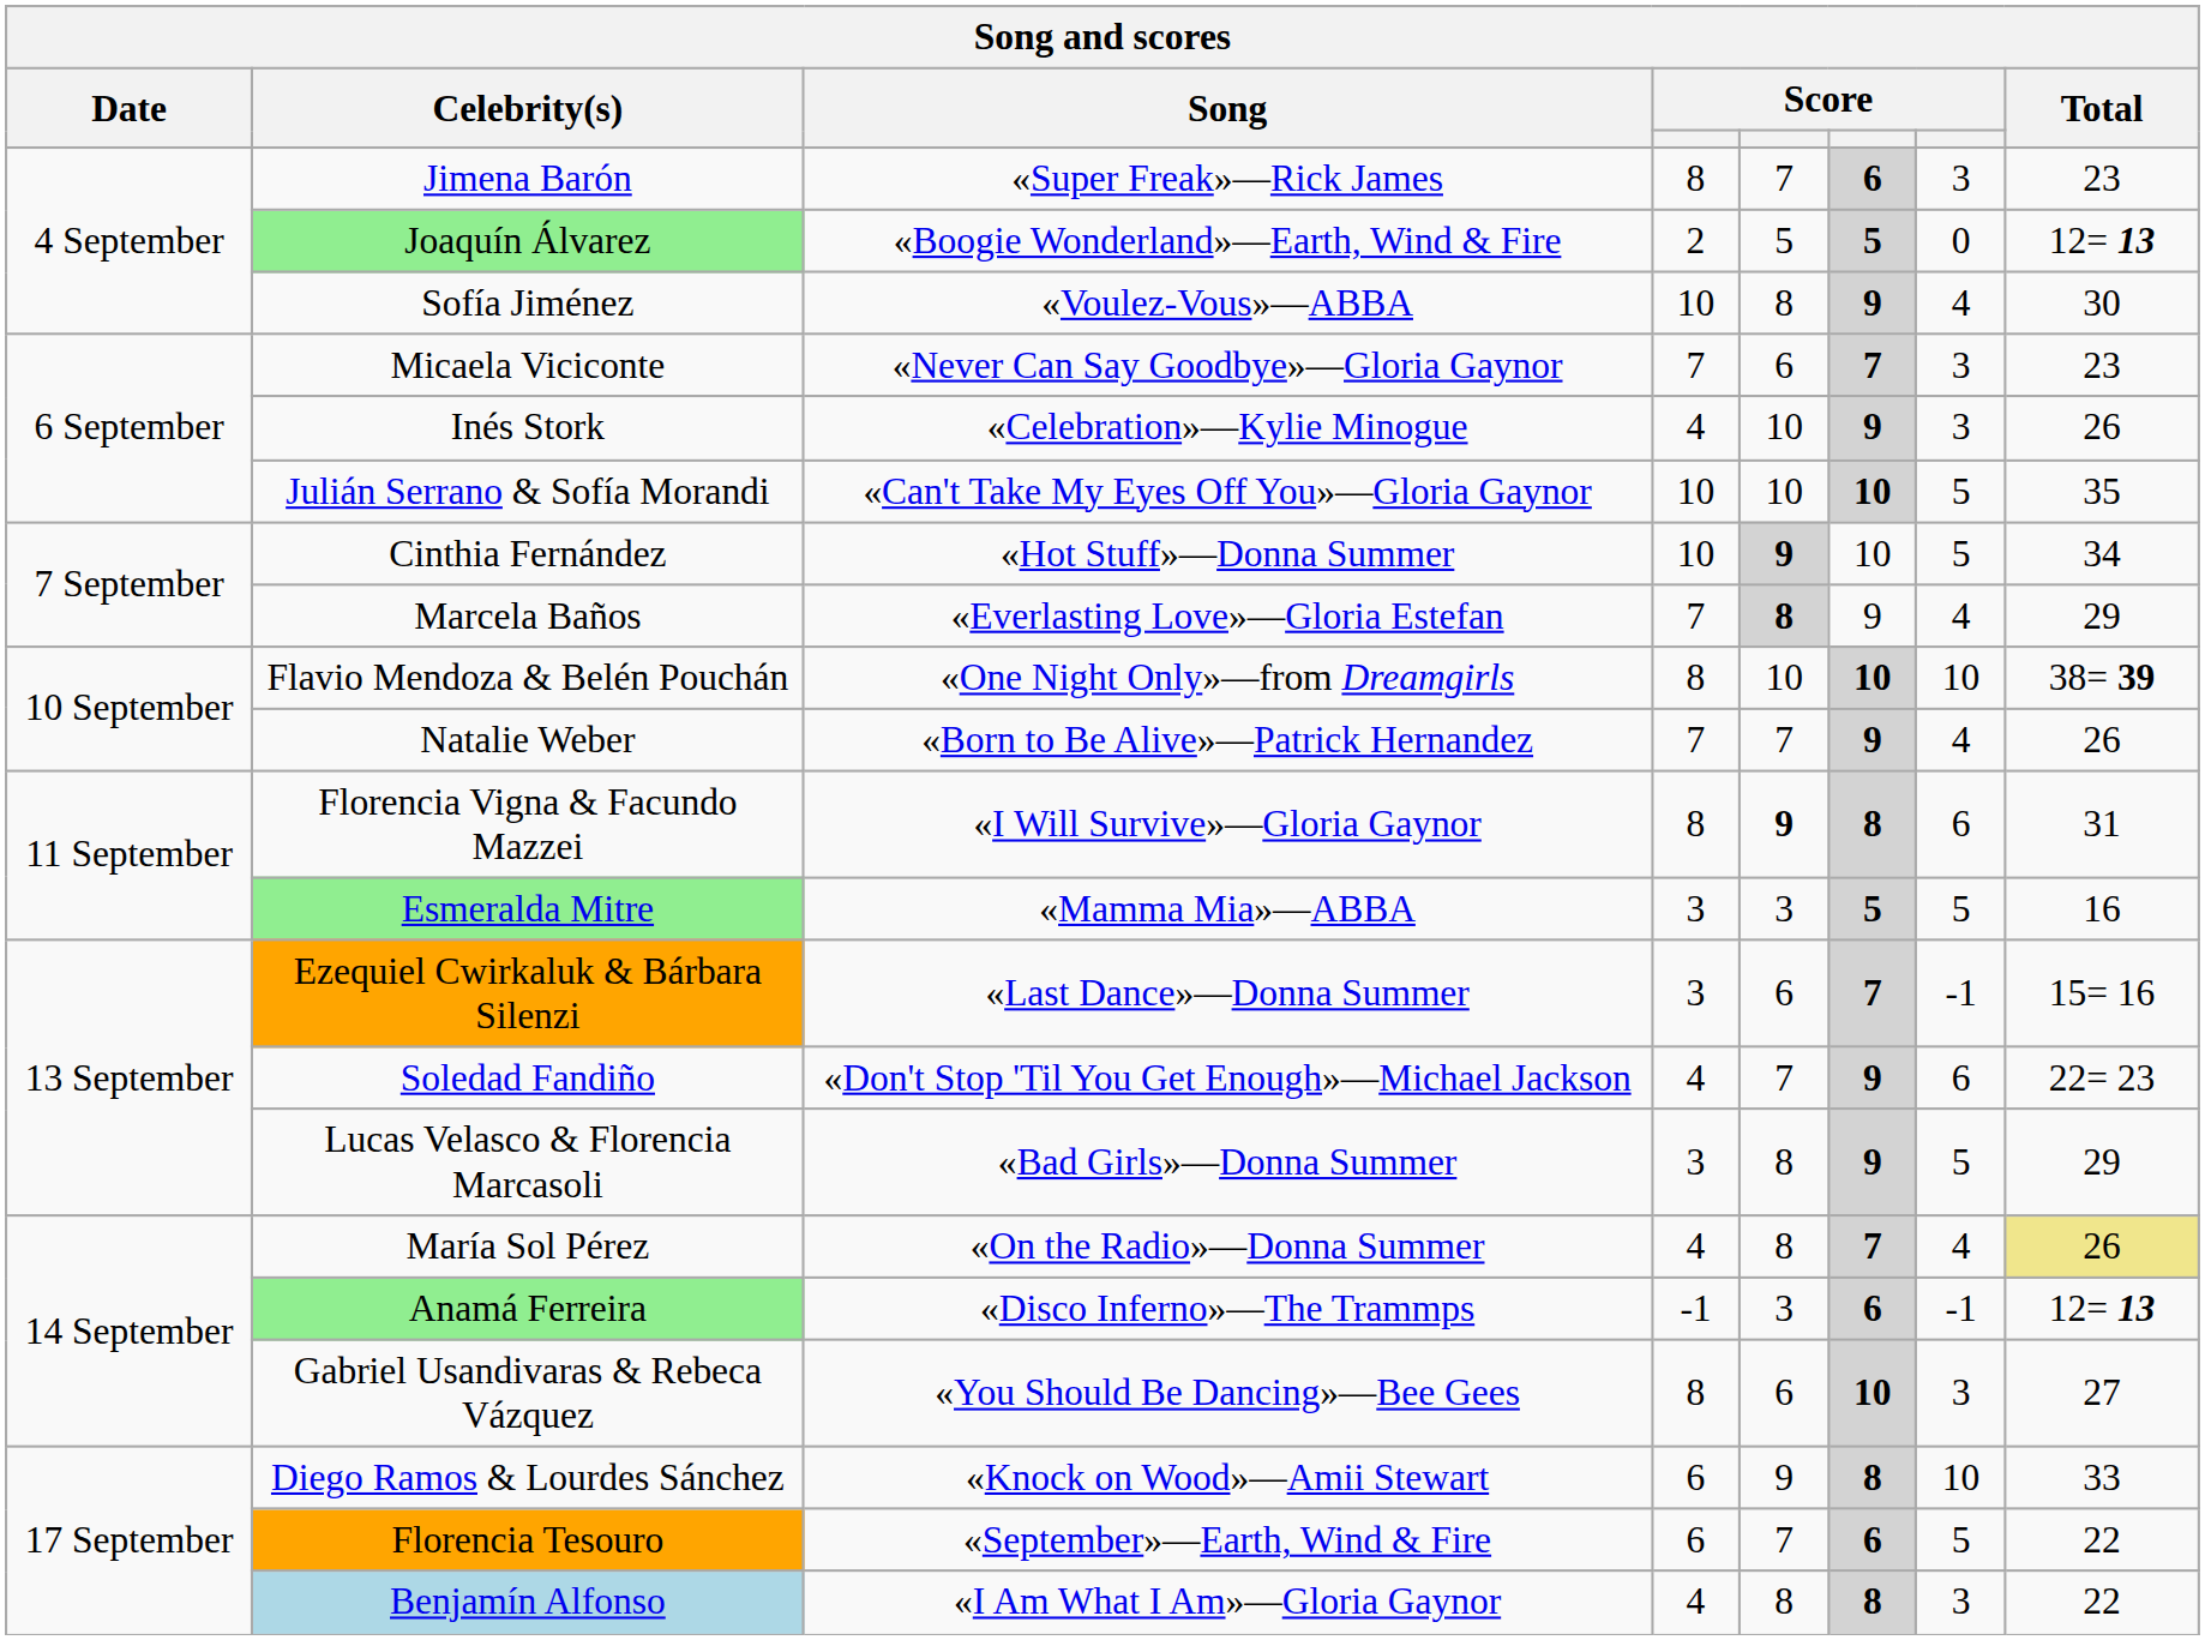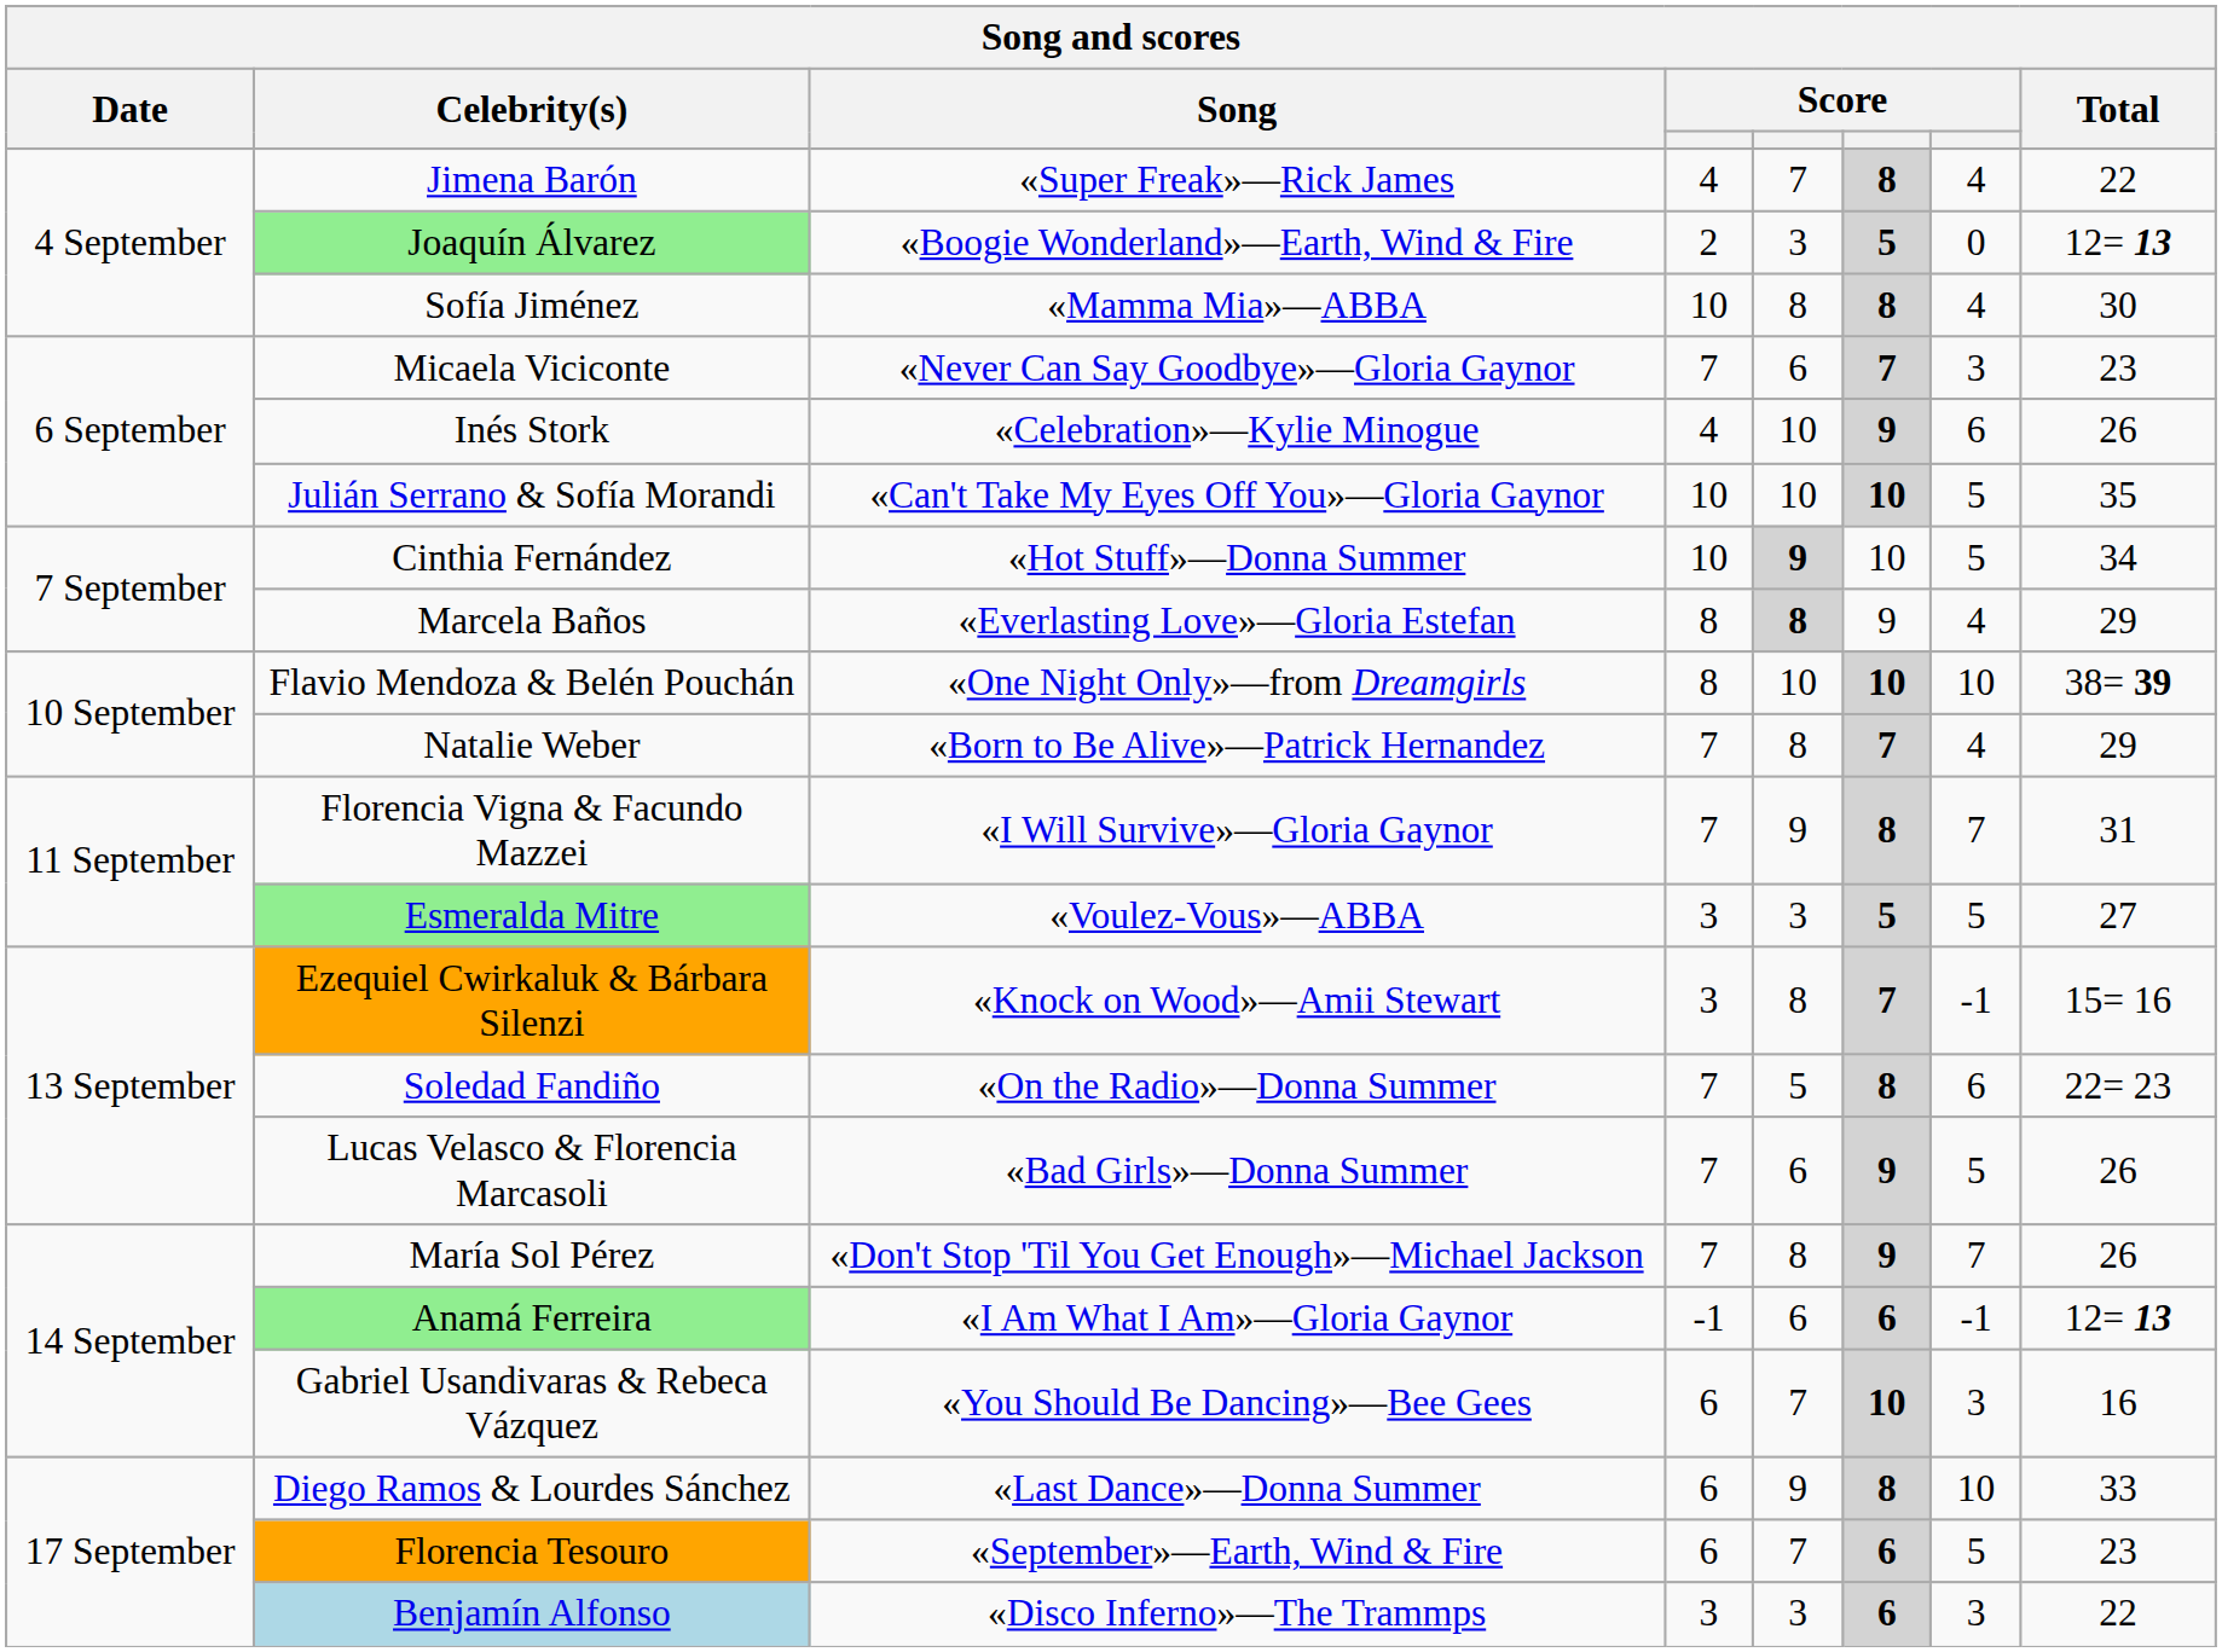Jimena Barón | column 4: 8 -> 4
Jimena Barón | column 6: 6 -> 8
Jimena Barón | column 7: 3 -> 4
Jimena Barón | Total: 23 -> 22
Joaquín Álvarez | column 5: 5 -> 3
Sofía Jiménez | Song: «Voulez-Vous»—ABBA -> «Mamma Mia»—ABBA
Sofía Jiménez | column 6: 9 -> 8
Inés Stork | column 7: 3 -> 6
Marcela Baños | column 4: 7 -> 8
Natalie Weber | column 5: 7 -> 8
Natalie Weber | column 6: 9 -> 7
Natalie Weber | Total: 26 -> 29
Florencia Vigna & Facundo Mazzei | column 4: 8 -> 7
Florencia Vigna & Facundo Mazzei | column 5: bold -> normal
Florencia Vigna & Facundo Mazzei | column 7: 6 -> 7
Esmeralda Mitre | Song: «Mamma Mia»—ABBA -> «Voulez-Vous»—ABBA
Esmeralda Mitre | Total: 16 -> 27
Ezequiel Cwirkaluk & Bárbara Silenzi | Song: «Last Dance»—Donna Summer -> «Knock on Wood»—Amii Stewart
Ezequiel Cwirkaluk & Bárbara Silenzi | column 5: 6 -> 8
Soledad Fandiño | Song: «Don't Stop 'Til You Get Enough»—Michael Jackson -> «On the Radio»—Donna Summer
Soledad Fandiño | column 4: 4 -> 7
Soledad Fandiño | column 5: 7 -> 5
Soledad Fandiño | column 6: 9 -> 8
Lucas Velasco & Florencia Marcasoli | column 4: 3 -> 7
Lucas Velasco & Florencia Marcasoli | column 5: 8 -> 6
Lucas Velasco & Florencia Marcasoli | Total: 29 -> 26
María Sol Pérez | Song: «On the Radio»—Donna Summer -> «Don't Stop 'Til You Get Enough»—Michael Jackson
María Sol Pérez | column 4: 4 -> 7
María Sol Pérez | column 6: 7 -> 9
María Sol Pérez | column 7: 4 -> 7
María Sol Pérez | Total: khaki background -> no background
Anamá Ferreira | Song: «Disco Inferno»—The Trammps -> «I Am What I Am»—Gloria Gaynor
Anamá Ferreira | column 5: 3 -> 6
Gabriel Usandivaras & Rebeca Vázquez | column 4: 8 -> 6
Gabriel Usandivaras & Rebeca Vázquez | column 5: 6 -> 7
Gabriel Usandivaras & Rebeca Vázquez | Total: 27 -> 16
Diego Ramos & Lourdes Sánchez | Song: «Knock on Wood»—Amii Stewart -> «Last Dance»—Donna Summer
Florencia Tesouro | Total: 22 -> 23
Benjamín Alfonso | Song: «I Am What I Am»—Gloria Gaynor -> «Disco Inferno»—The Trammps
Benjamín Alfonso | column 4: 4 -> 3
Benjamín Alfonso | column 5: 8 -> 3
Benjamín Alfonso | column 6: 8 -> 6
